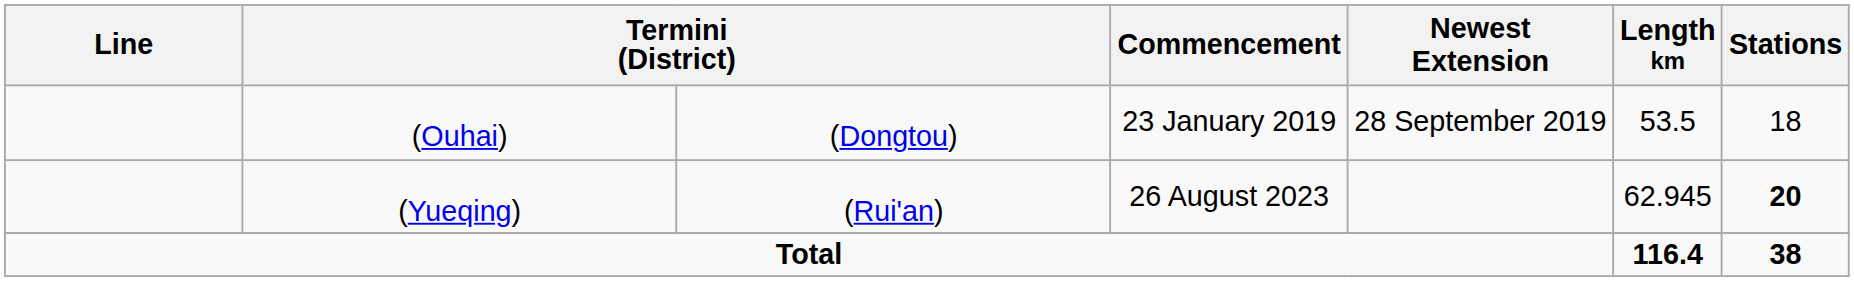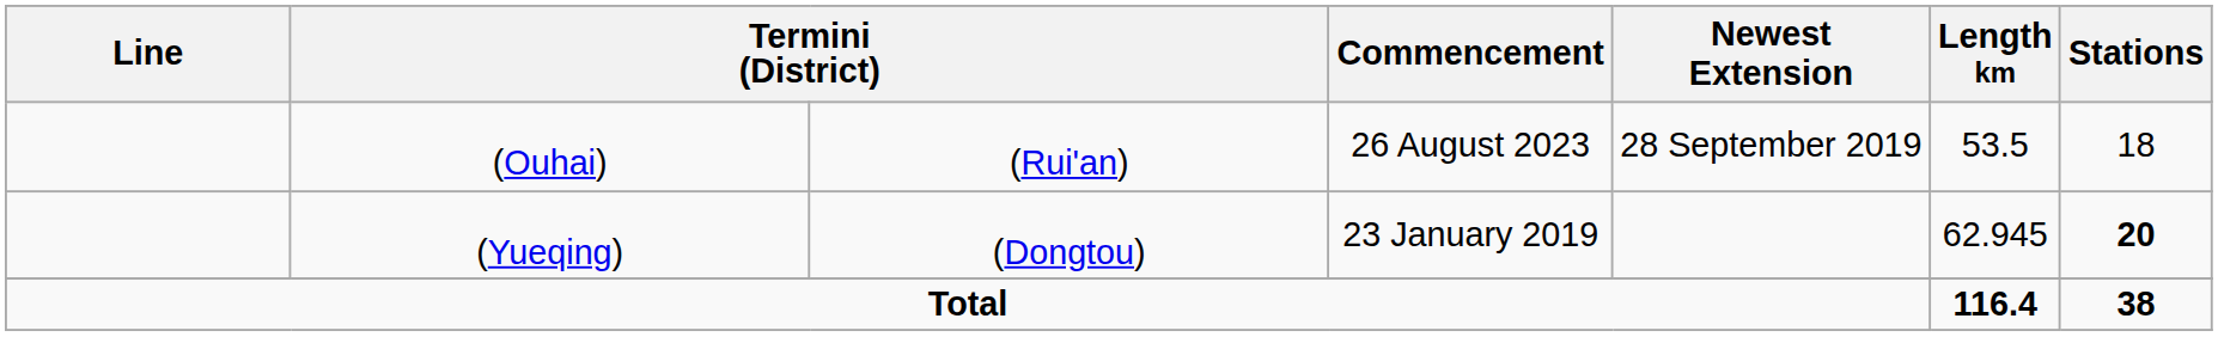(Ouhai) | column 3: (Dongtou) -> (Rui'an)
(Ouhai) | Commencement: 23 January 2019 -> 26 August 2023
(Yueqing) | column 3: (Rui'an) -> (Dongtou)
(Yueqing) | Commencement: 26 August 2023 -> 23 January 2019
